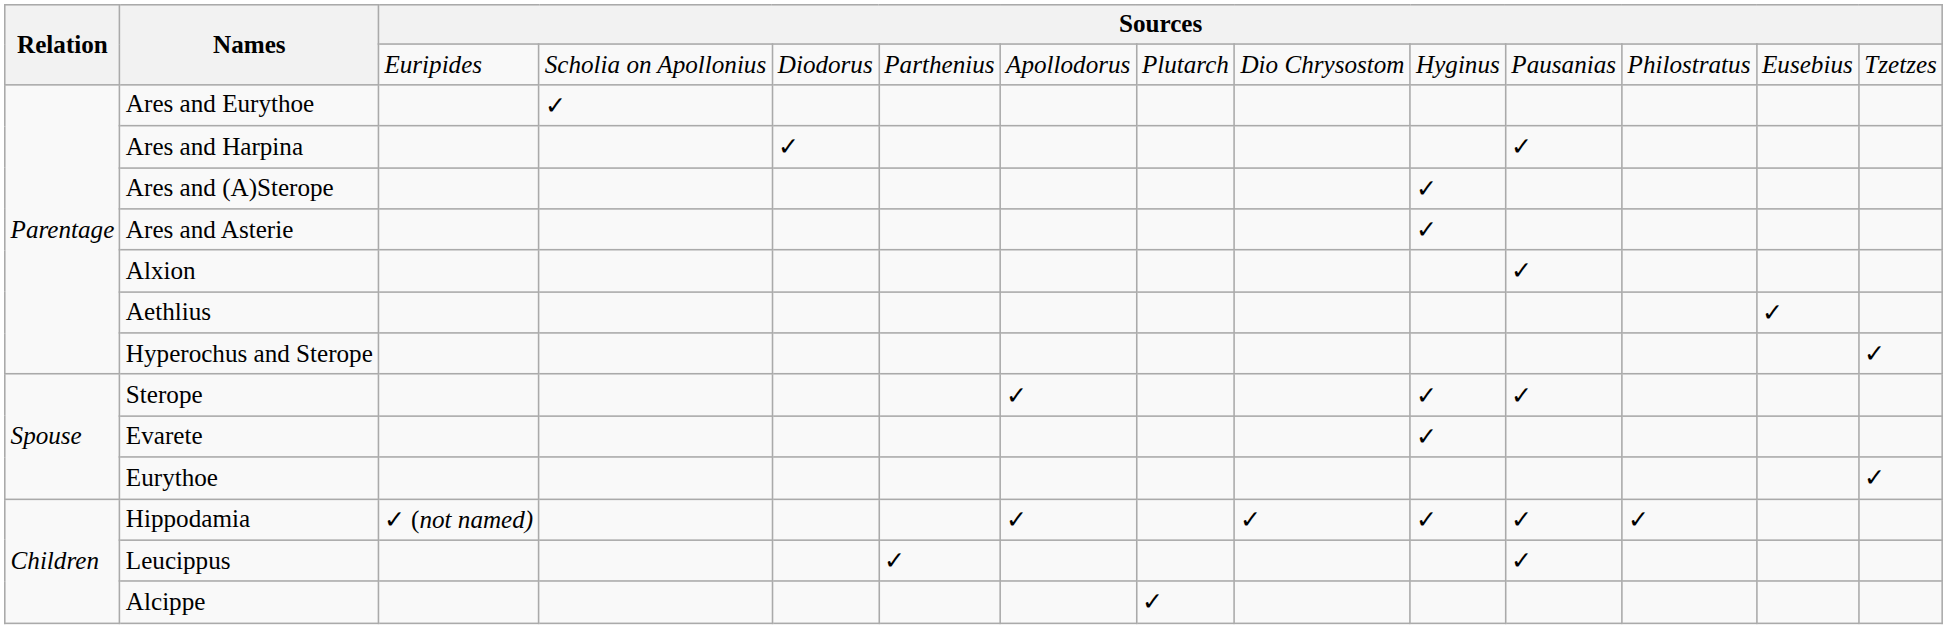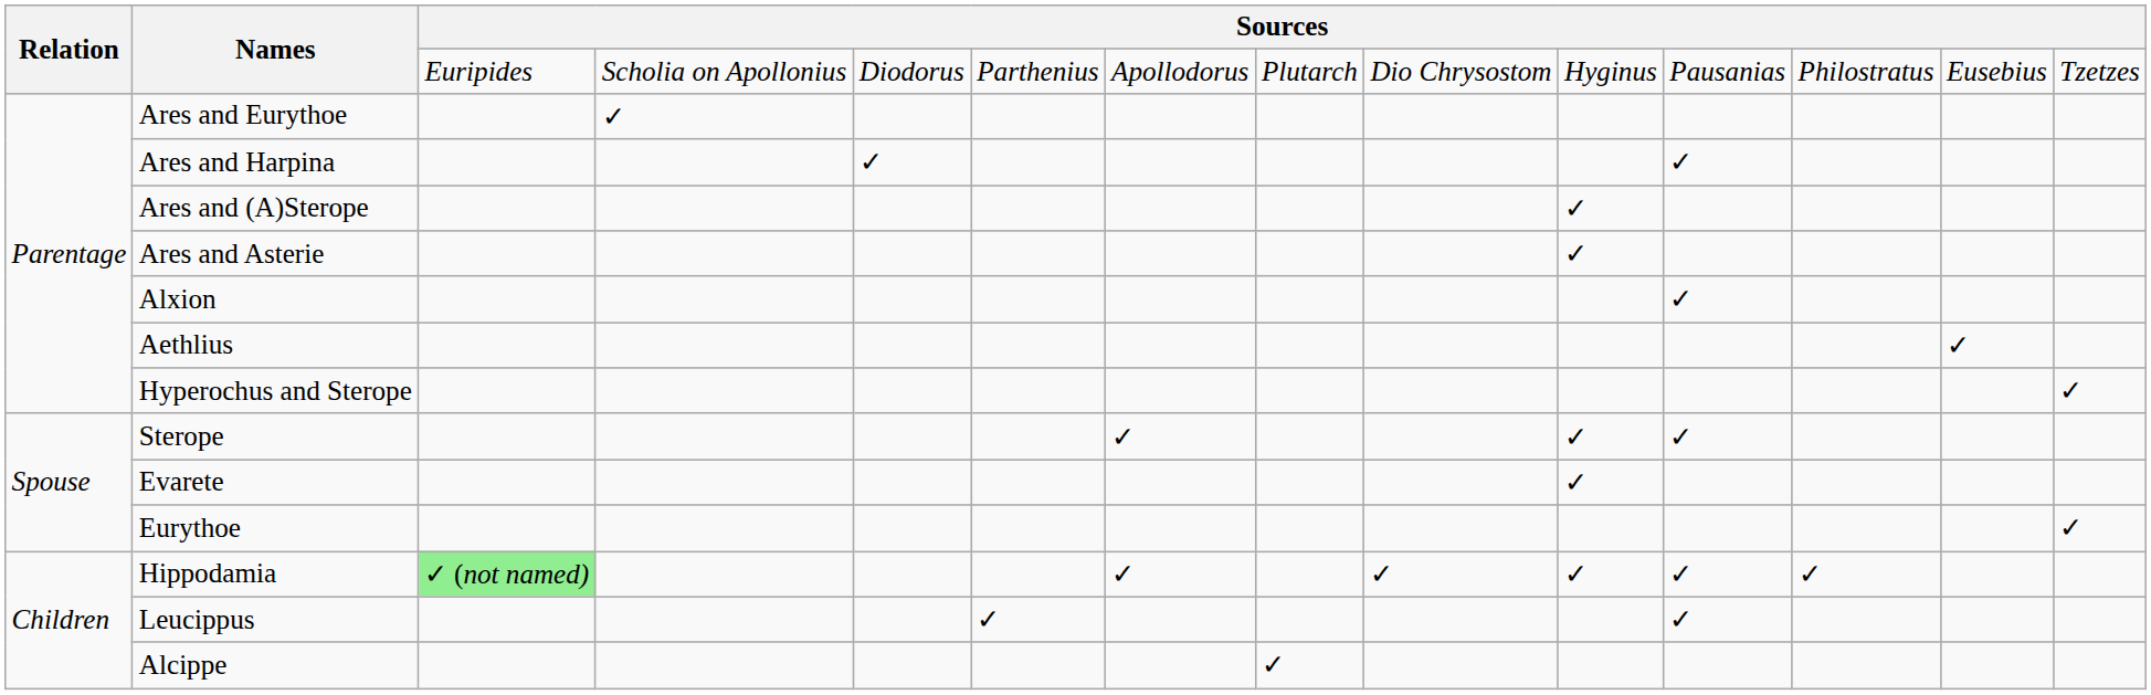Hippodamia | column 3: no background -> lightgreen background
